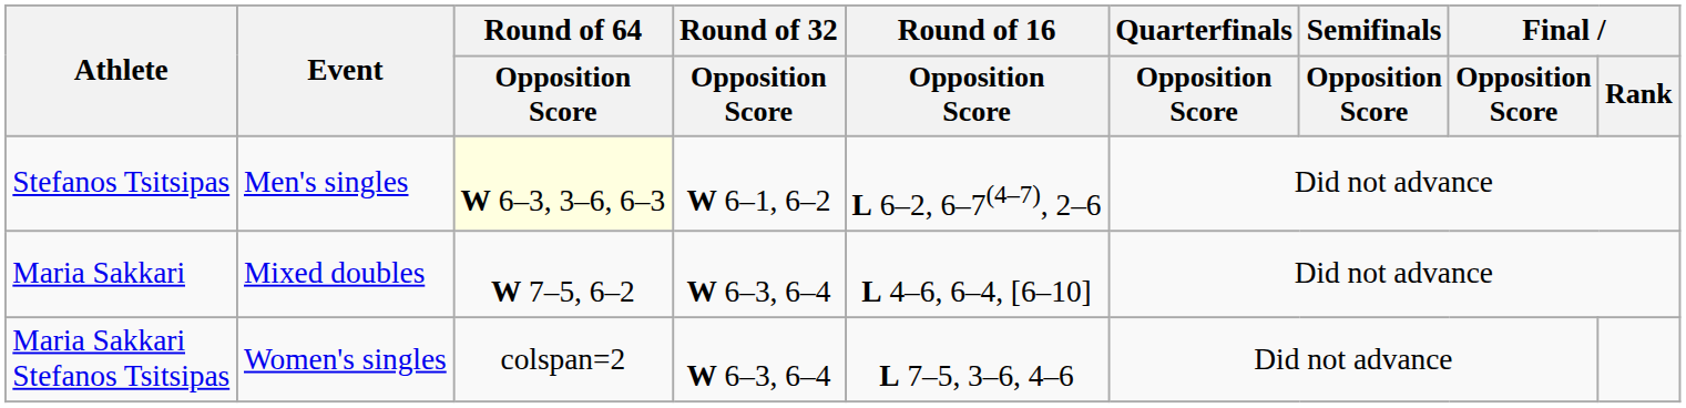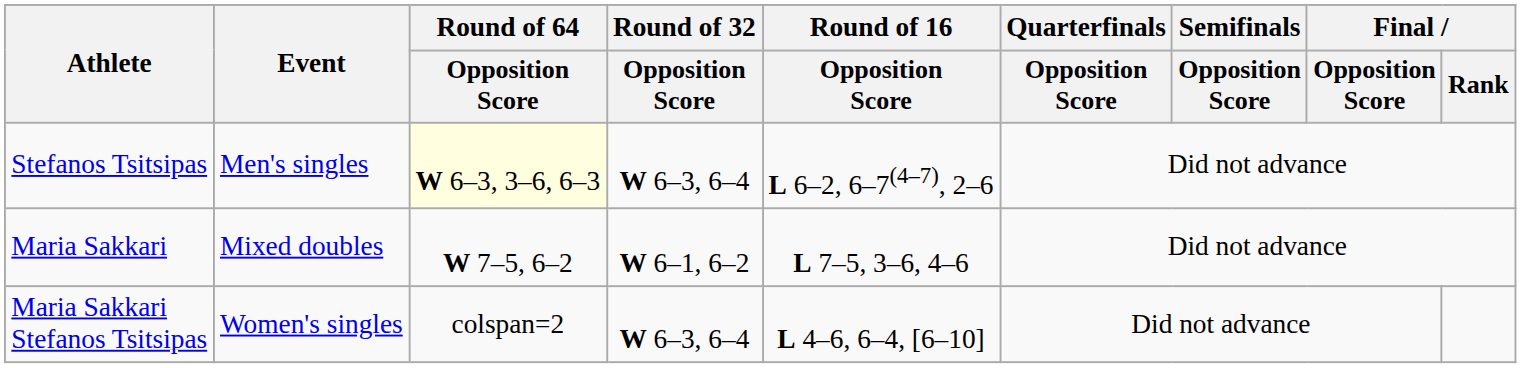Stefanos Tsitsipas | Round of 32 / Opposition Score: W 6–1, 6–2 -> W 6–3, 6–4
Maria Sakkari | Round of 32 / Opposition Score: W 6–3, 6–4 -> W 6–1, 6–2
Maria Sakkari | Round of 16 / Opposition Score: L 4–6, 6–4, [6–10] -> L 7–5, 3–6, 4–6
Maria Sakkari Stefanos Tsitsipas | Round of 16 / Opposition Score: L 7–5, 3–6, 4–6 -> L 4–6, 6–4, [6–10]
